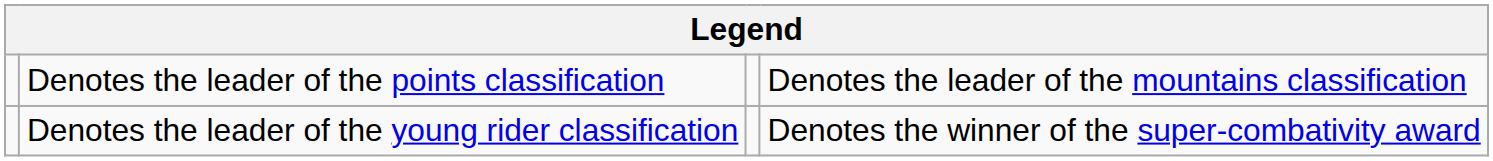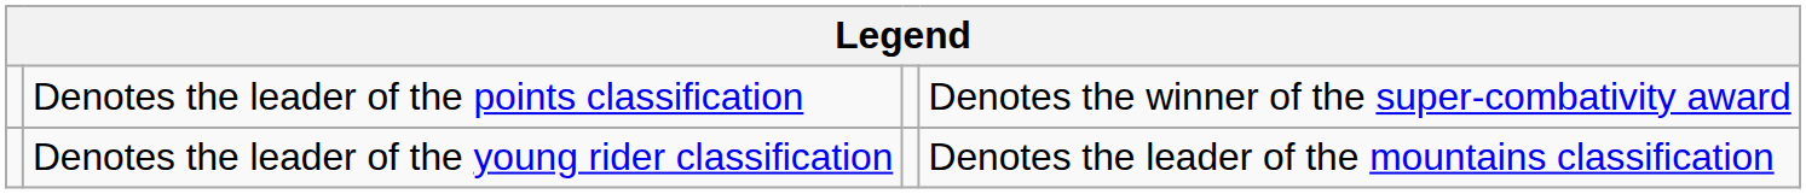Denotes the leader of the points classification | column 4: Denotes the leader of the mountains classification -> Denotes the winner of the super-combativity award
Denotes the leader of the young rider classification | column 4: Denotes the winner of the super-combativity award -> Denotes the leader of the mountains classification
